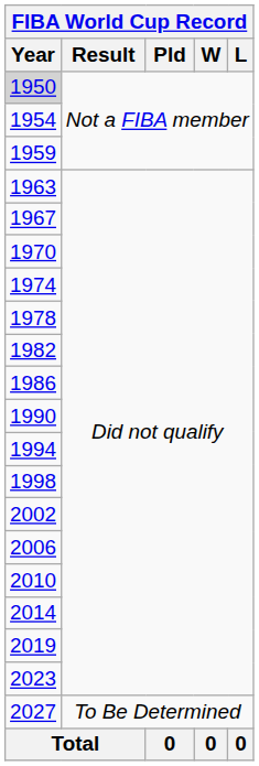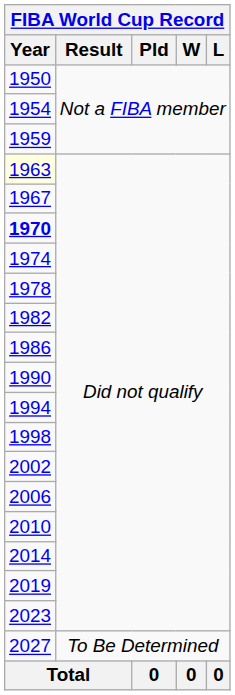1950 | Year: lightgrey background -> no background
1963 | Year: no background -> lightyellow background
1970 | Year: normal -> bold
